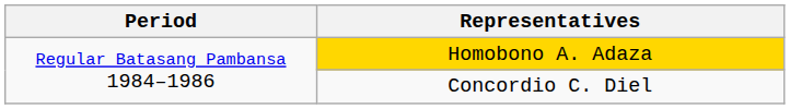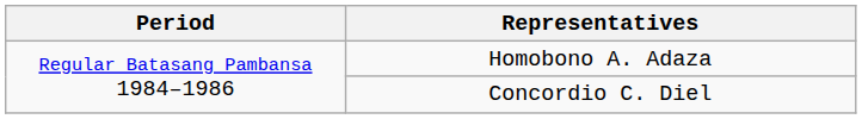Homobono A. Adaza | Representatives: gold background -> no background
